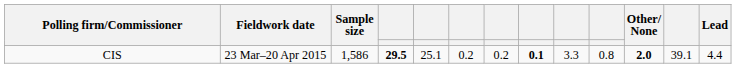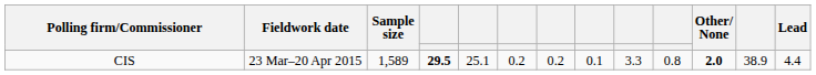CIS | Sample size: 1,586 -> 1,589
CIS | column 8: bold -> normal
CIS | column 12: 39.1 -> 38.9
